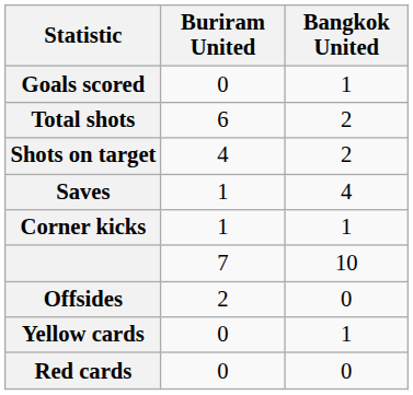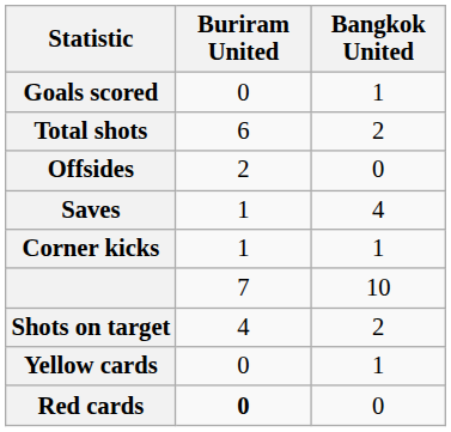rows swapped: Shots on target <-> Offsides
Red cards | Buriram United: normal -> bold
